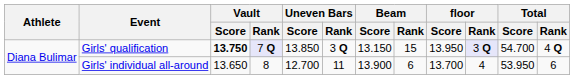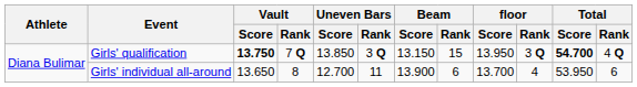Girls' qualification | Vault / Rank: lavender background -> no background
Girls' qualification | floor / Rank: lavender background -> no background
Girls' qualification | Total / Score: normal -> bold
